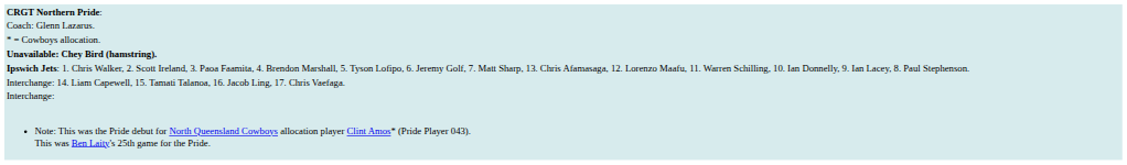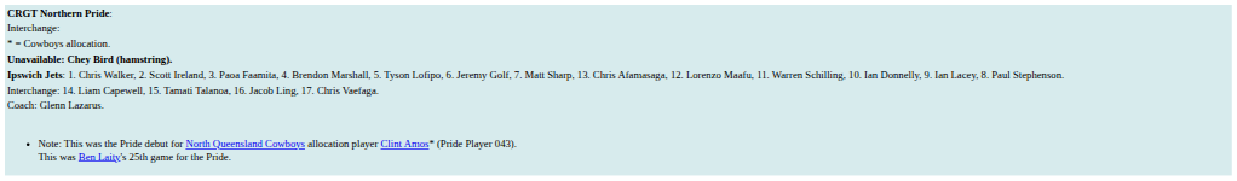row 2 | column 1: Coach: Glenn Lazarus. -> Interchange:
row 7 | column 1: Interchange: -> Coach: Glenn Lazarus.
